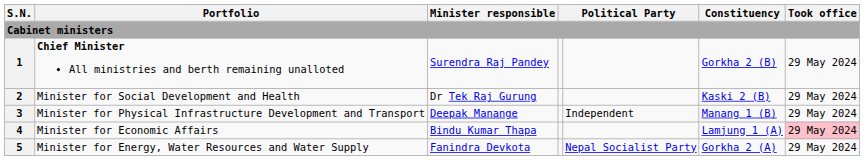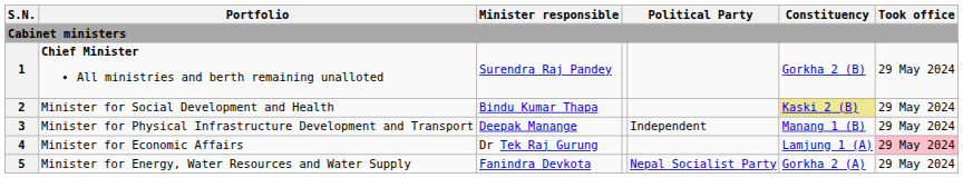Minister for Social Development and Health | Minister responsible: Dr Tek Raj Gurung -> Bindu Kumar Thapa
Minister for Social Development and Health | Constituency: no background -> khaki background
Minister for Economic Affairs | Minister responsible: Bindu Kumar Thapa -> Dr Tek Raj Gurung
